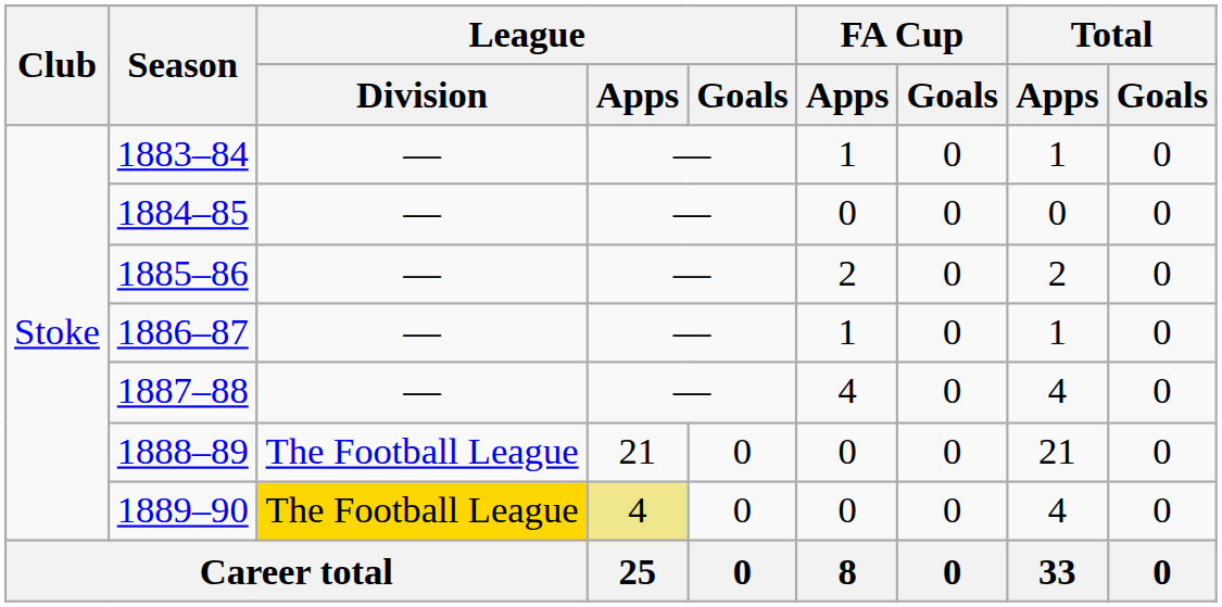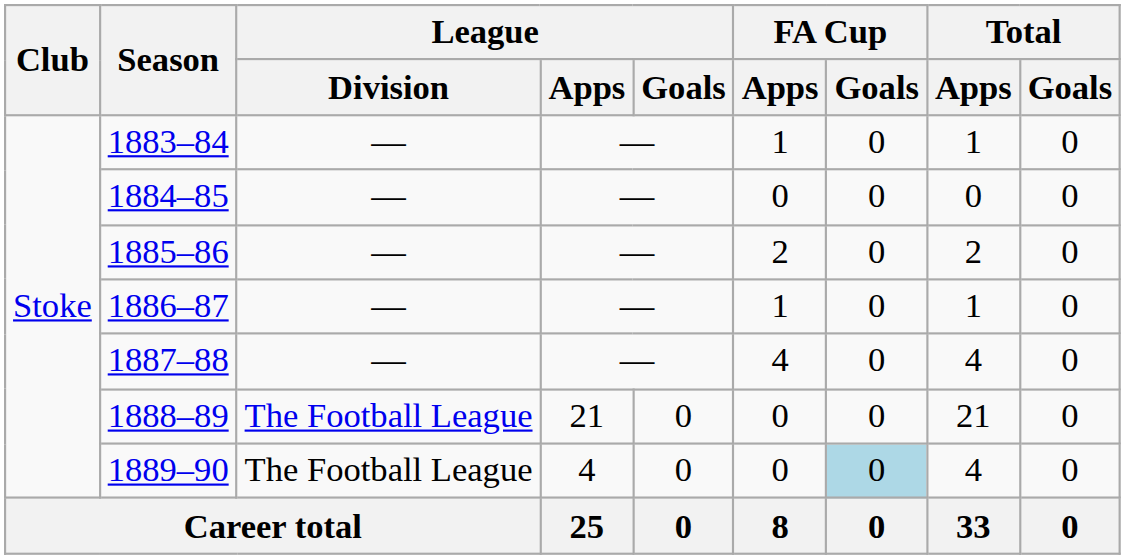1889–90 | League / Division: gold background -> no background
1889–90 | League / Apps: khaki background -> no background
1889–90 | FA Cup / Goals: no background -> lightblue background
